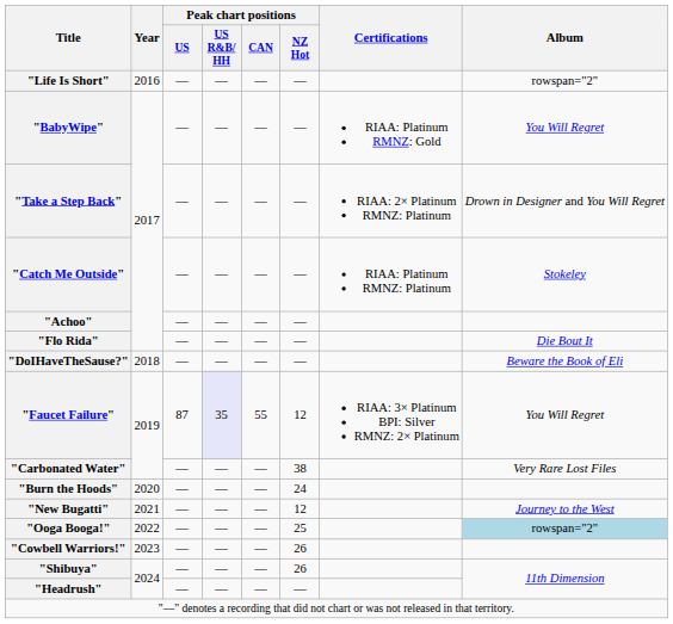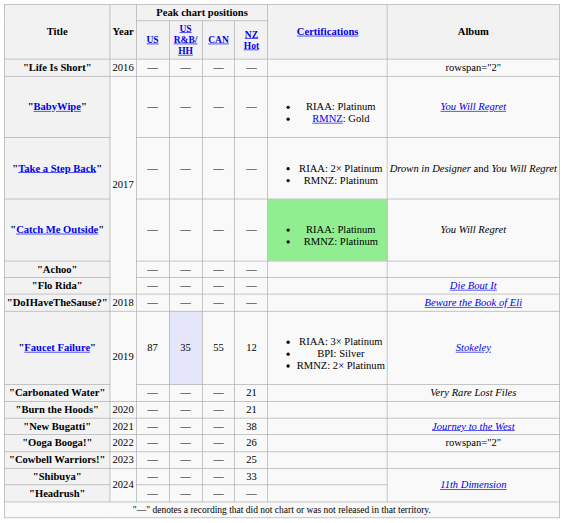"Catch Me Outside" | Certifications: no background -> lightgreen background
"Catch Me Outside" | Album: Stokeley -> You Will Regret
"Faucet Failure" | Album: You Will Regret -> Stokeley
"Carbonated Water" | Peak chart positions / NZ Hot: 38 -> 21
"Burn the Hoods" | Peak chart positions / NZ Hot: 24 -> 21
"New Bugatti" | Peak chart positions / NZ Hot: 12 -> 38
"Ooga Booga!" | Peak chart positions / NZ Hot: 25 -> 26
"Ooga Booga!" | Album: lightblue background -> no background
"Cowbell Warriors!" | Peak chart positions / NZ Hot: 26 -> 25
"Shibuya" | Peak chart positions / NZ Hot: 26 -> 33
